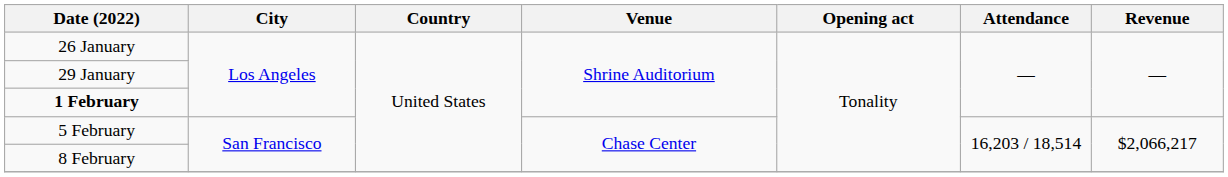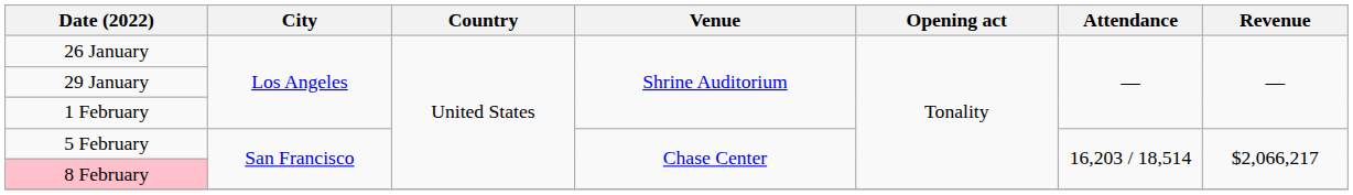1 February | Date (2022): bold -> normal
8 February | Date (2022): no background -> pink background
